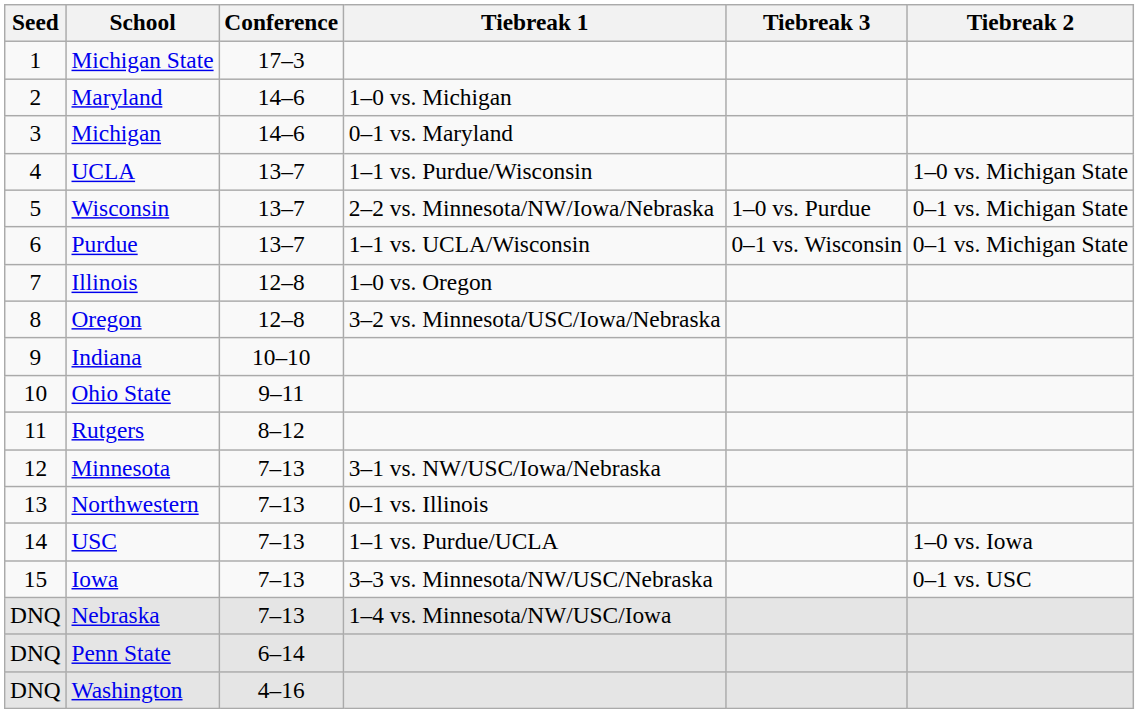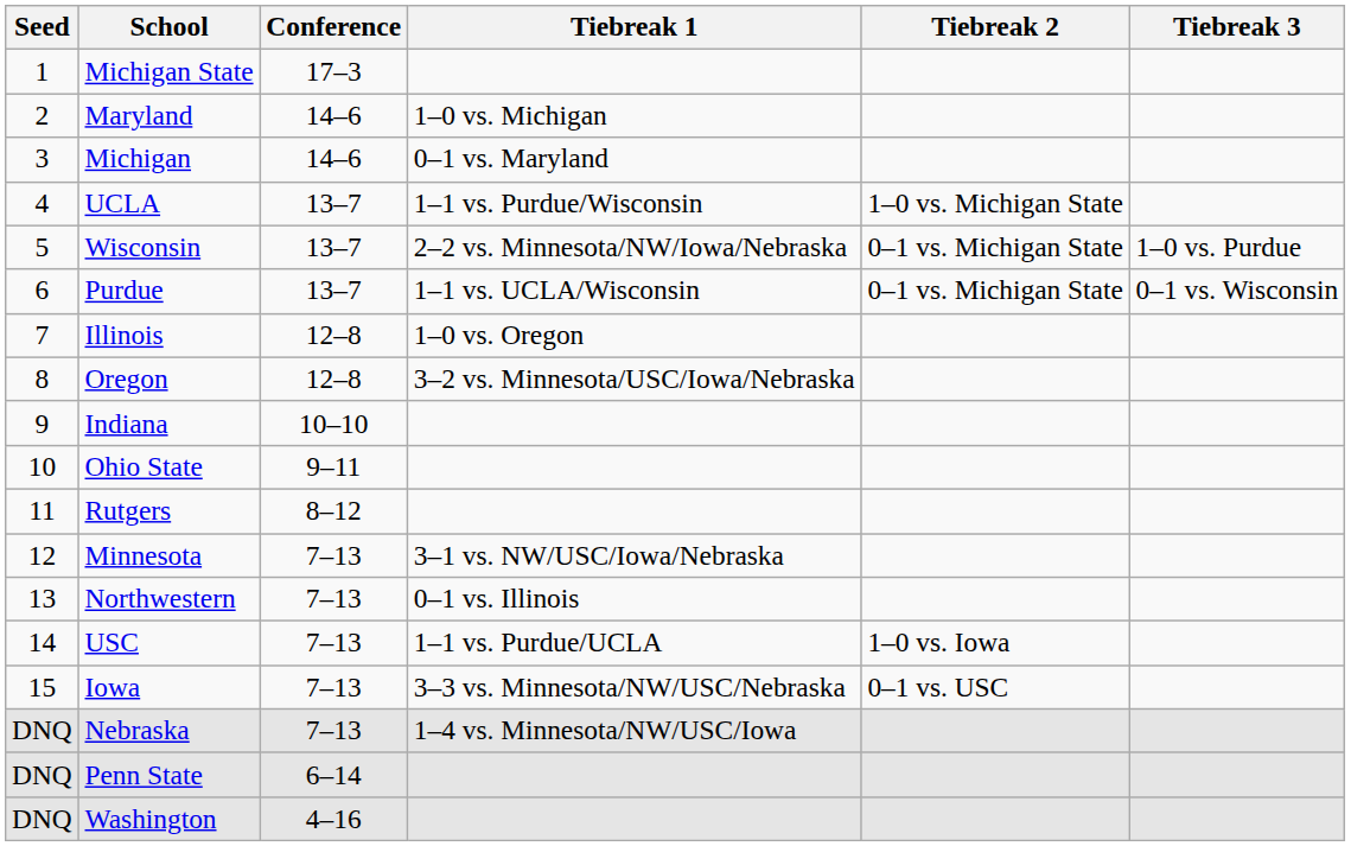columns swapped: Tiebreak 2 <-> Tiebreak 3
